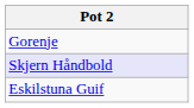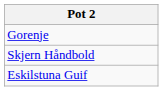row 3 | column 1: lavender background -> no background
